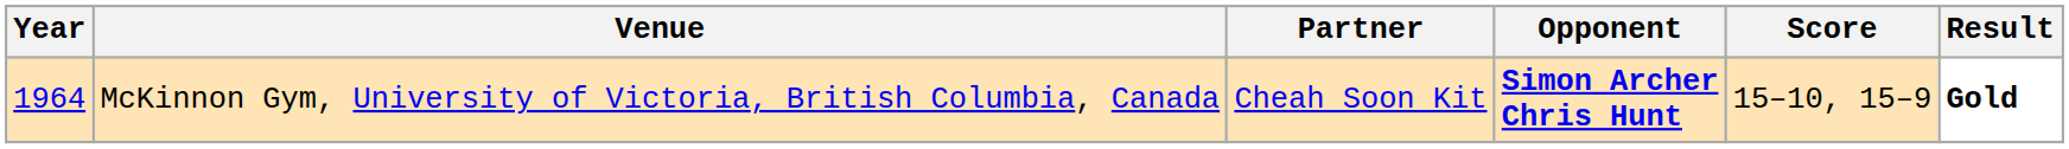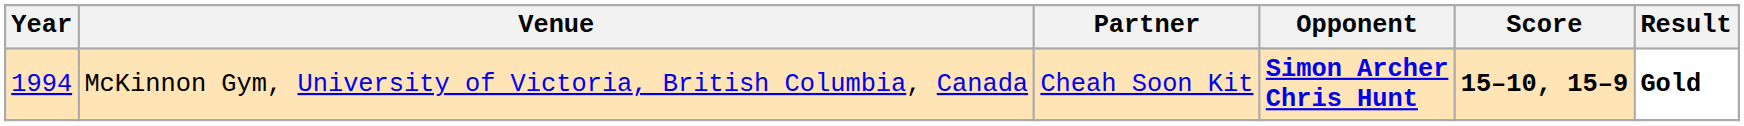row 2 | Year: 1964 -> 1994
row 2 | Score: normal -> bold
